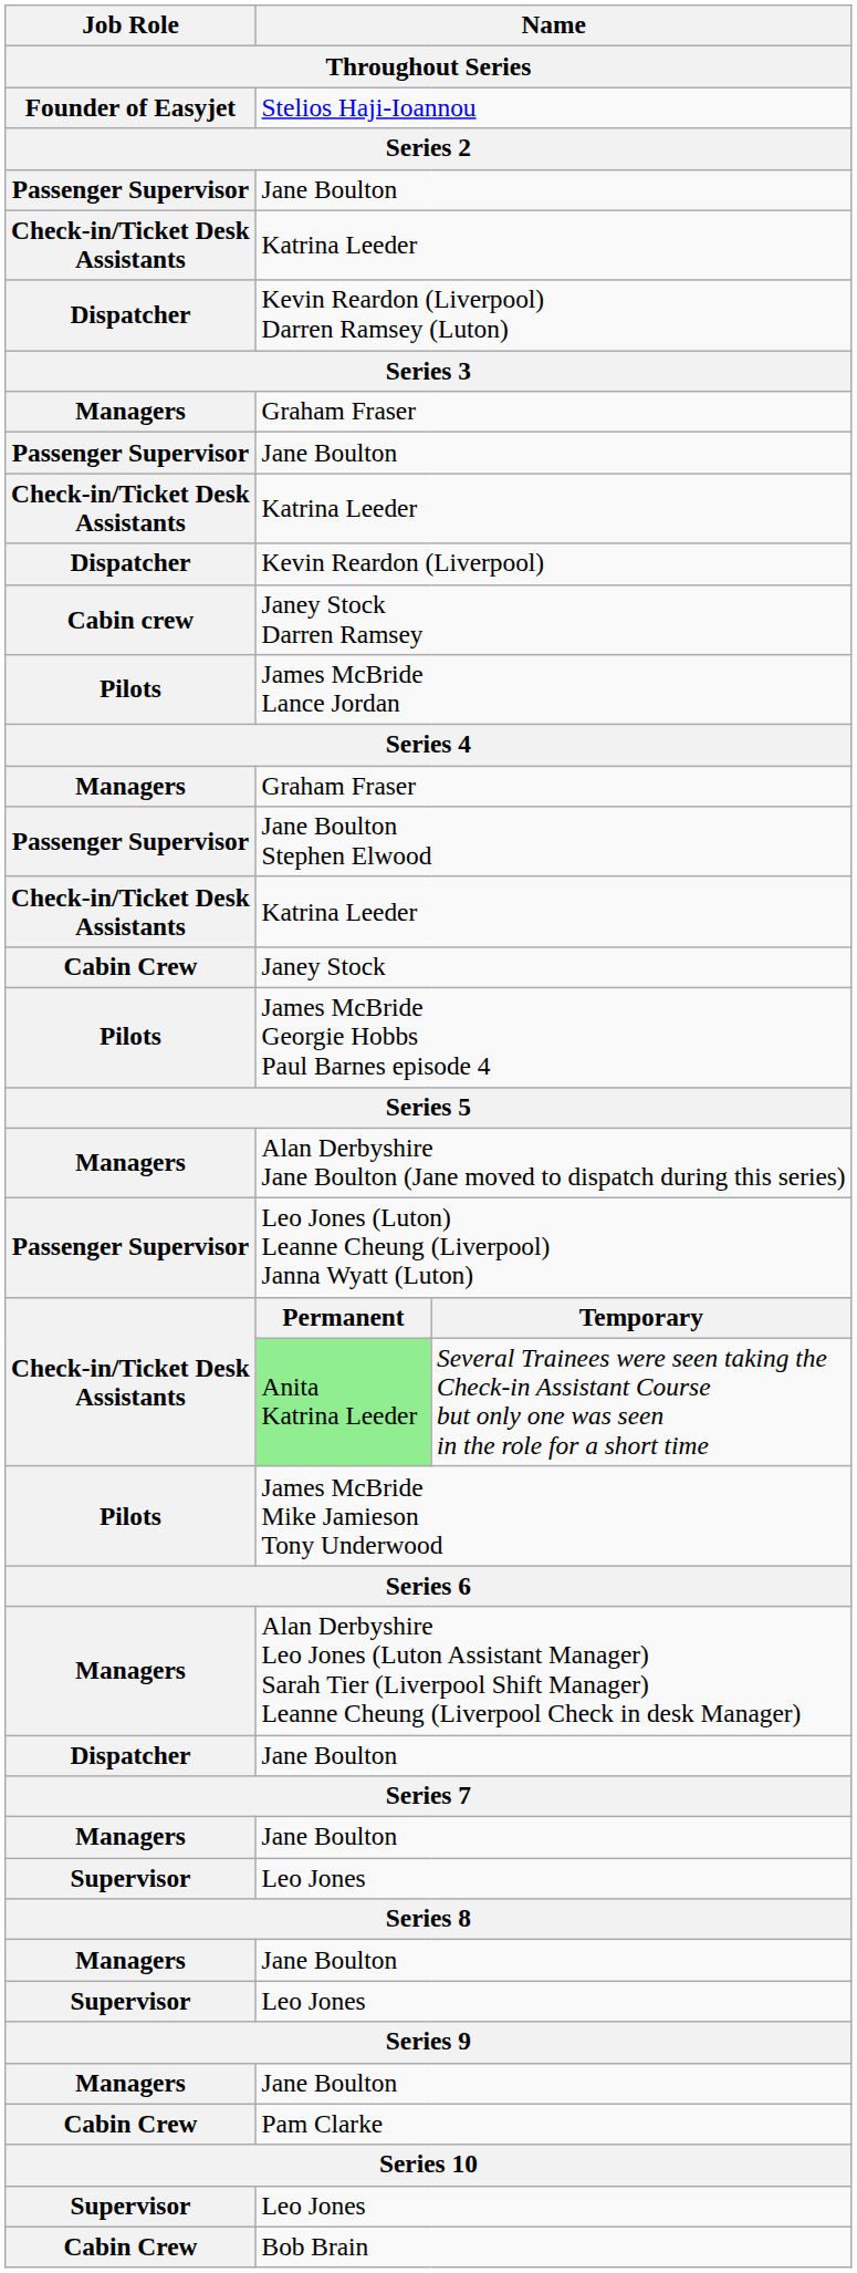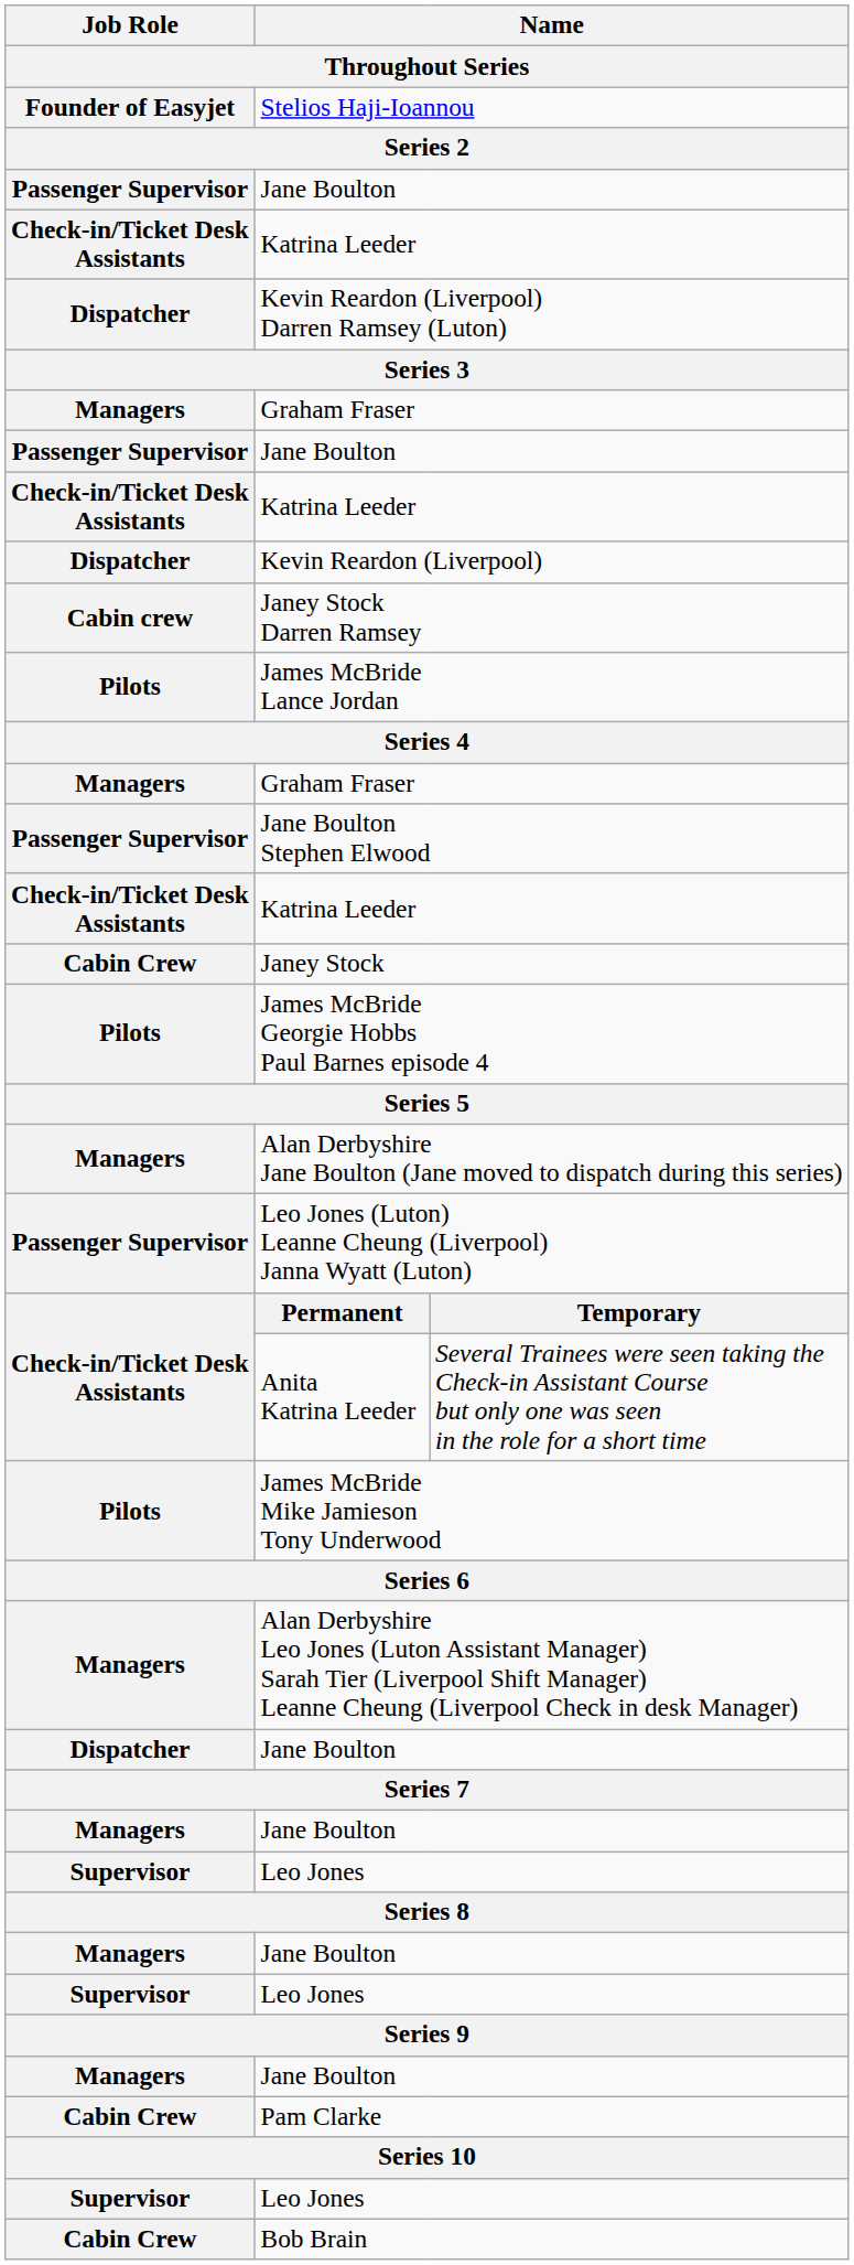Anita Katrina Leeder | column 2: lightgreen background -> no background
